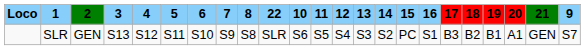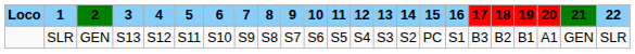columns swapped: 9 <-> 22
